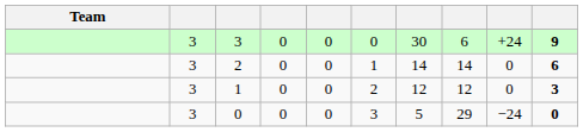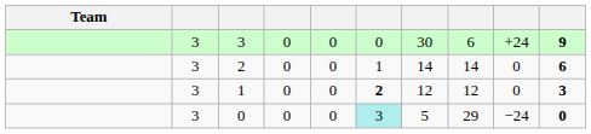row 4 | column 6: normal -> bold
row 5 | column 6: no background -> paleturquoise background
